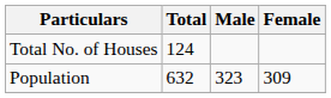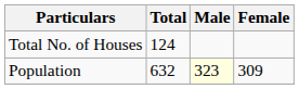Population | Male: no background -> lightyellow background
